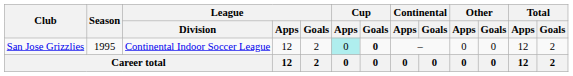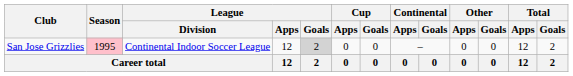San Jose Grizzlies | Season: no background -> pink background
San Jose Grizzlies | League / Goals: no background -> lightgrey background
San Jose Grizzlies | Cup / Apps: paleturquoise background -> no background
San Jose Grizzlies | Cup / Goals: bold -> normal
